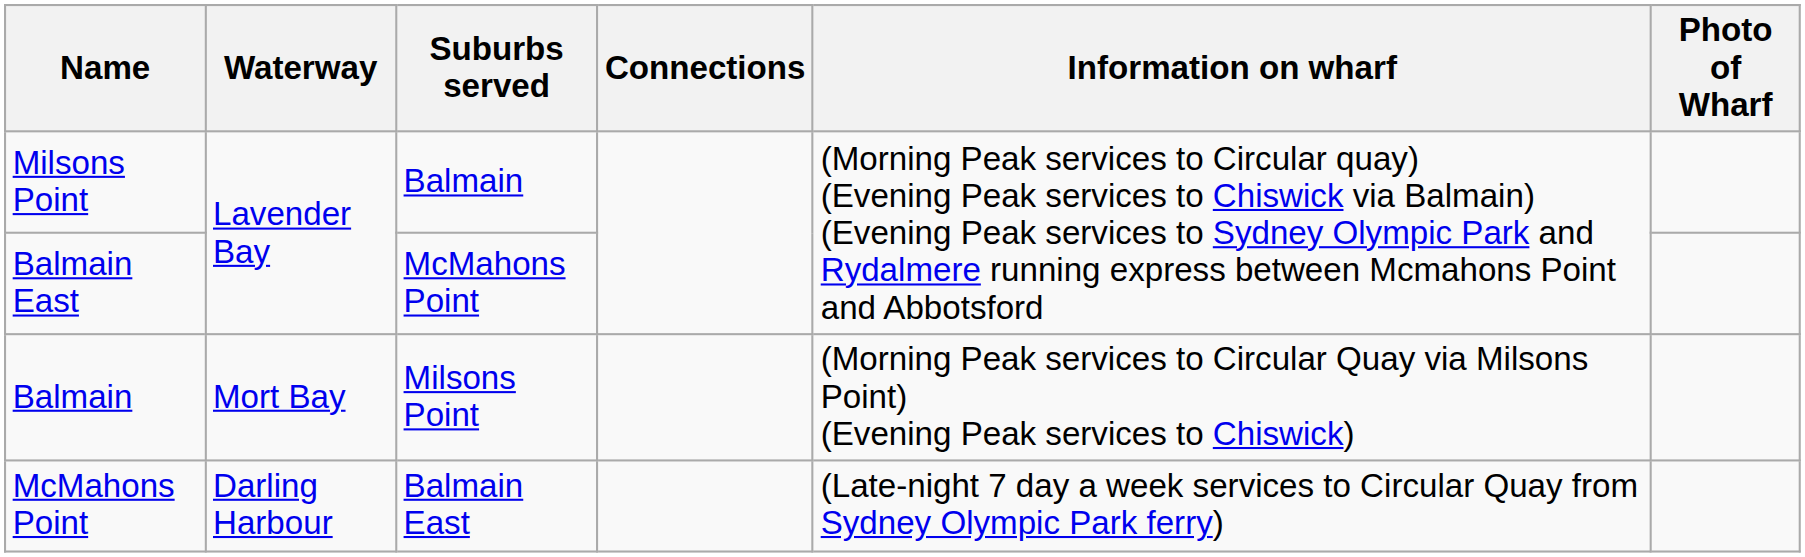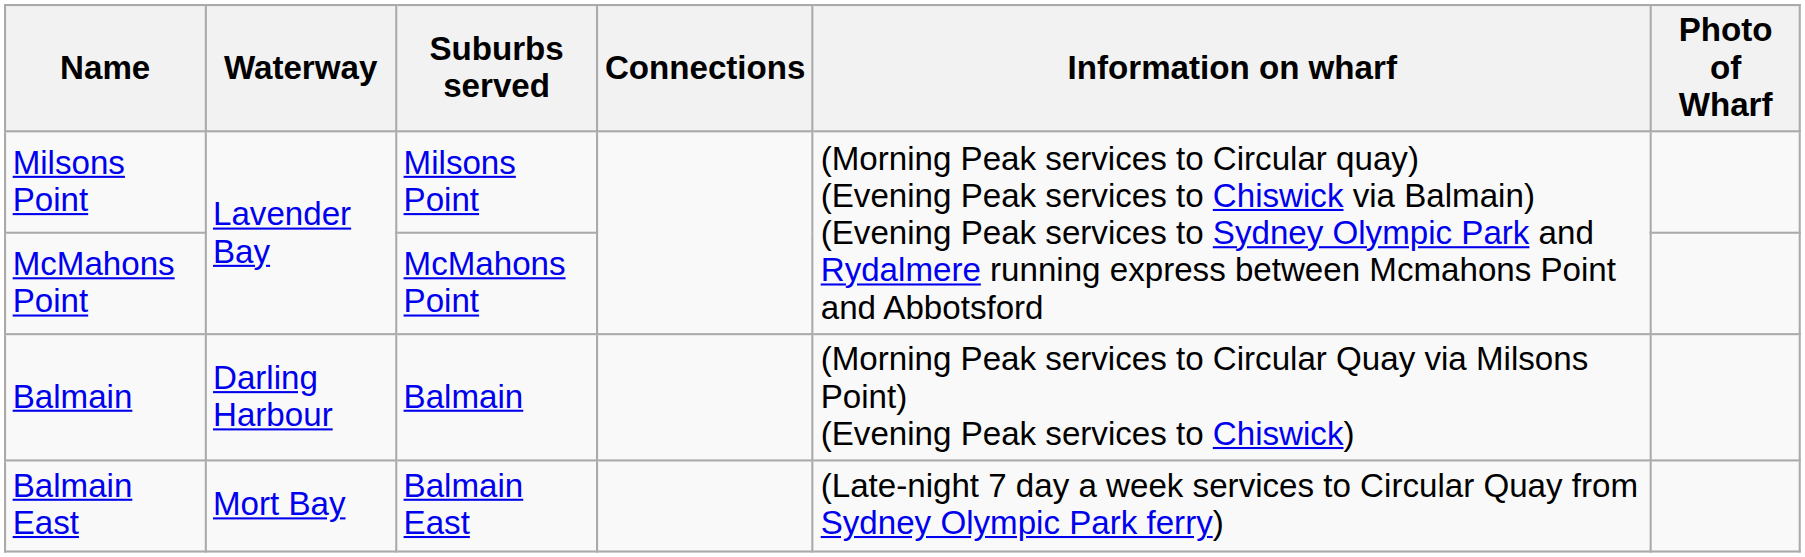row 2 | Suburbs served: Balmain -> Milsons Point
row 3 | Name: Balmain East -> McMahons Point
row 4 | Waterway: Mort Bay -> Darling Harbour
row 4 | Suburbs served: Milsons Point -> Balmain
row 5 | Name: McMahons Point -> Balmain East
row 5 | Waterway: Darling Harbour -> Mort Bay
